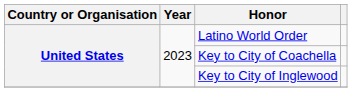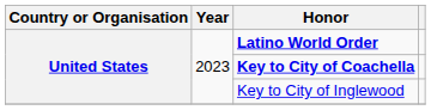Latino World Order | Honor: normal -> bold
Key to City of Coachella | Honor: normal -> bold
